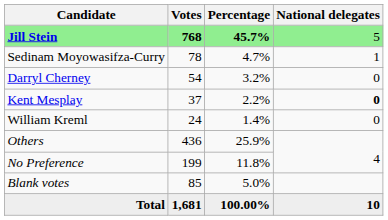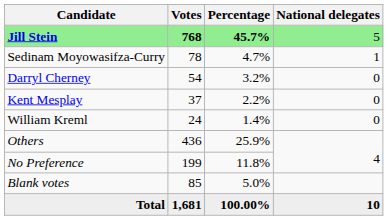Kent Mesplay | National delegates: bold -> normal
